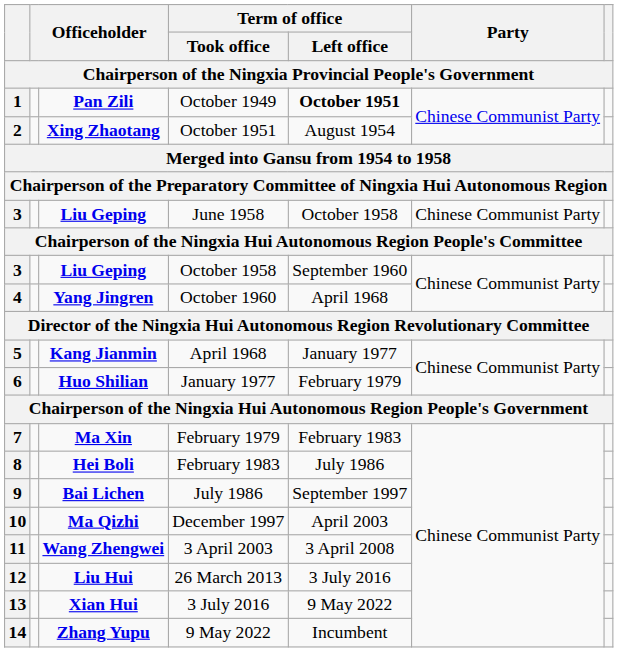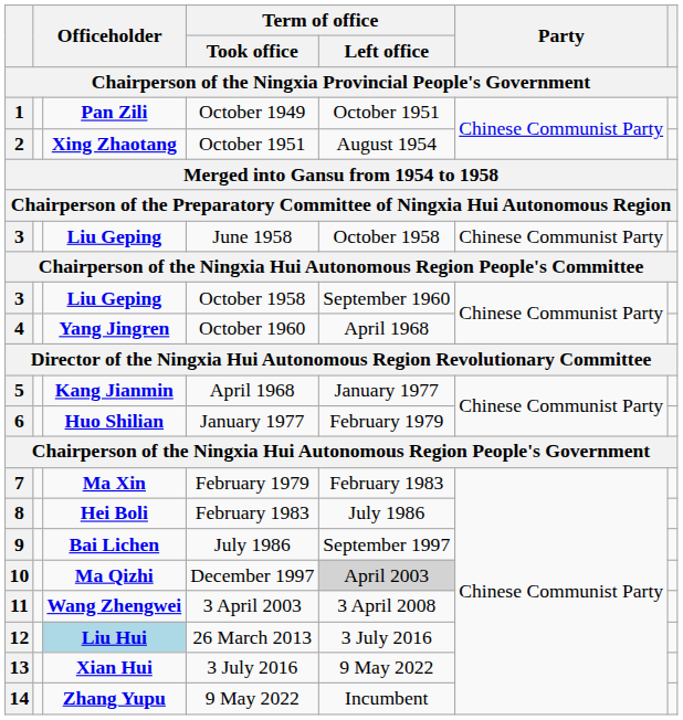1 | Term of office / Left office: bold -> normal
10 | Term of office / Left office: no background -> lightgrey background
12 | column 3: no background -> lightblue background
